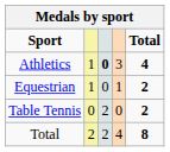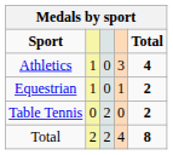Athletics | column 3: bold -> normal
